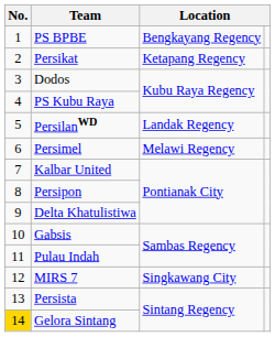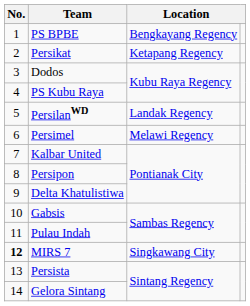MIRS 7 | No.: normal -> bold
Gelora Sintang | No.: gold background -> no background
